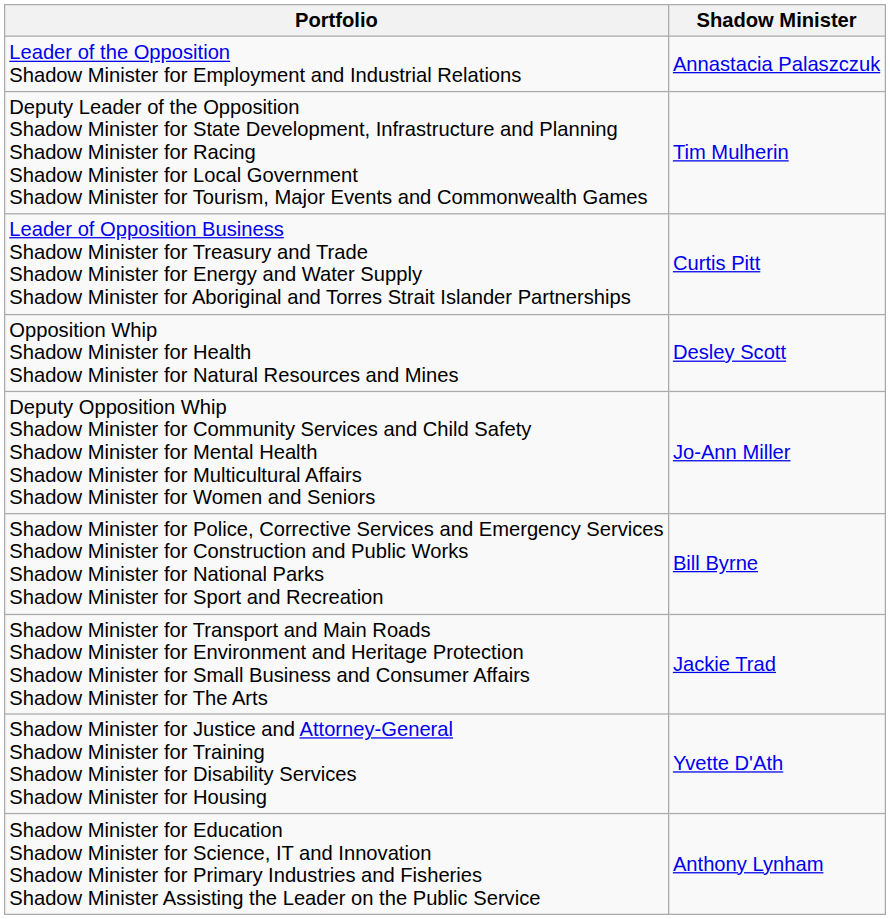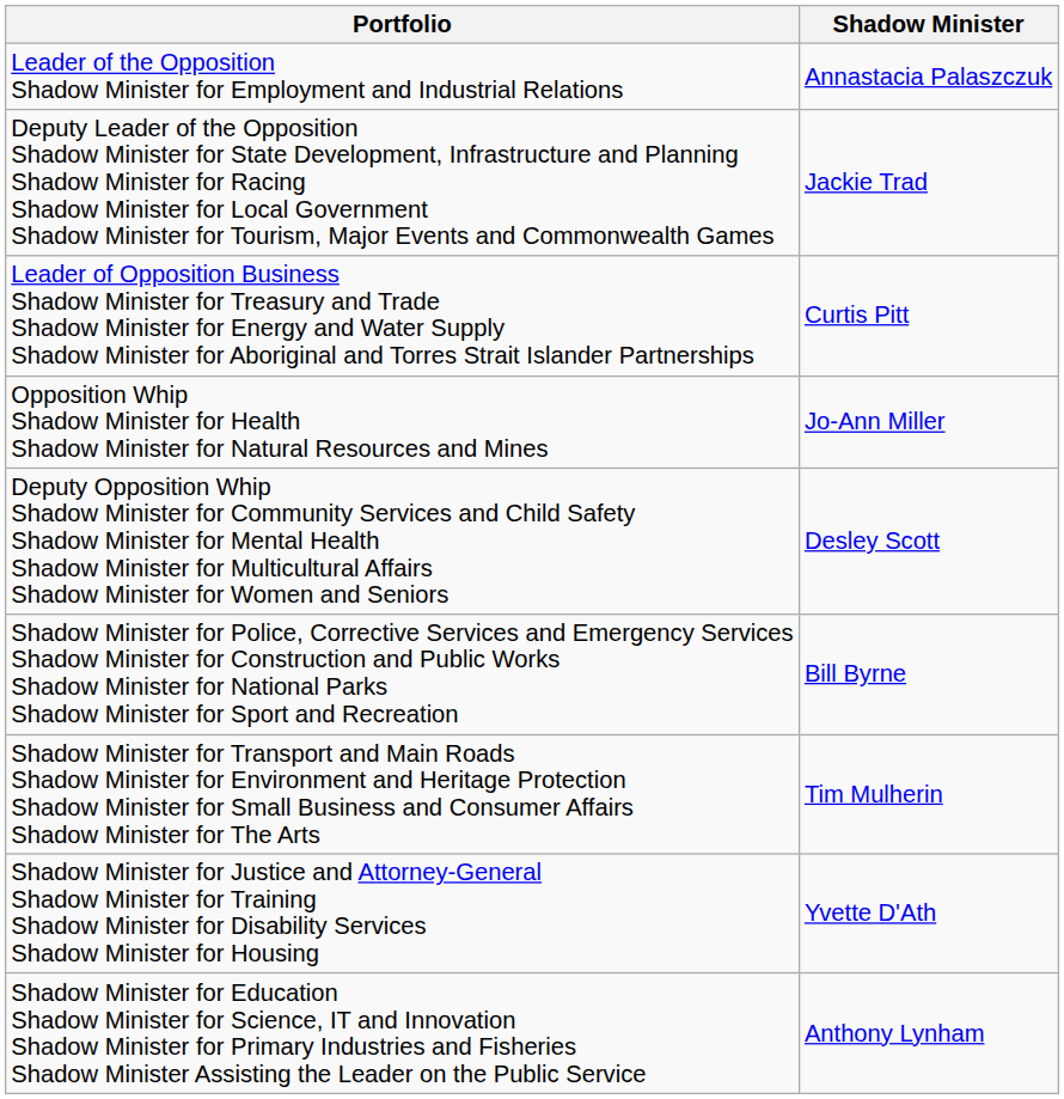row 3 | Shadow Minister: Tim Mulherin -> Jackie Trad
row 5 | Shadow Minister: Desley Scott -> Jo-Ann Miller
row 6 | Shadow Minister: Jo-Ann Miller -> Desley Scott
row 8 | Shadow Minister: Jackie Trad -> Tim Mulherin
